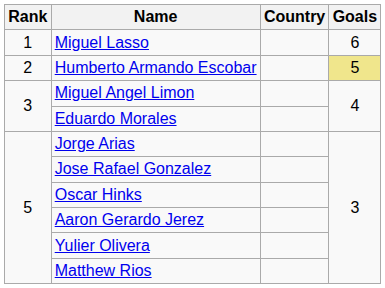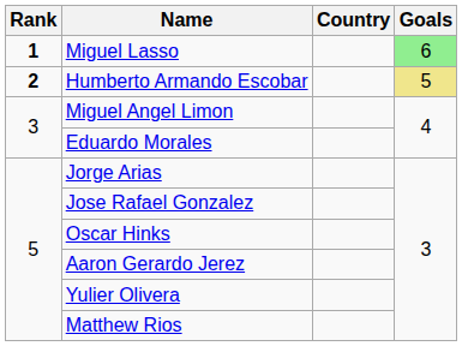Miguel Lasso | Rank: normal -> bold
Miguel Lasso | Goals: no background -> lightgreen background
Humberto Armando Escobar | Rank: normal -> bold
